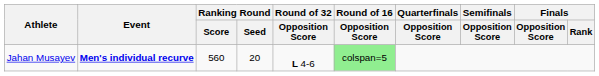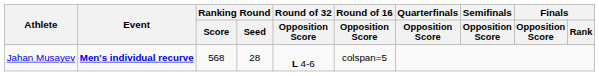Jahan Musayev | Ranking Round / Score: 560 -> 568
Jahan Musayev | Ranking Round / Seed: 20 -> 28
Jahan Musayev | Round of 16 / Opposition Score: lightgreen background -> no background
